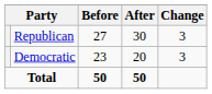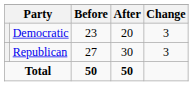rows swapped: Republican <-> Democratic
